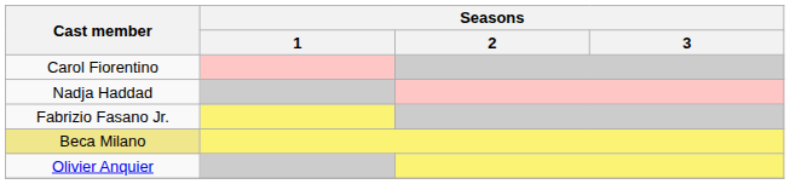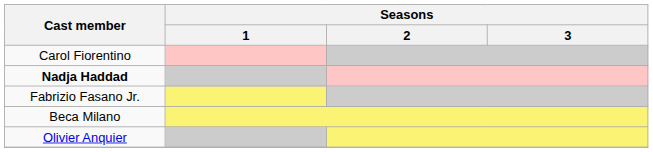Nadja Haddad | Cast member: normal -> bold
Beca Milano | Cast member: khaki background -> no background
